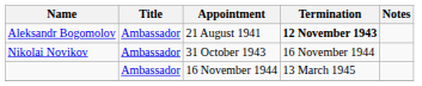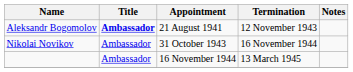Aleksandr Bogomolov | Title: normal -> bold
Aleksandr Bogomolov | Termination: bold -> normal
